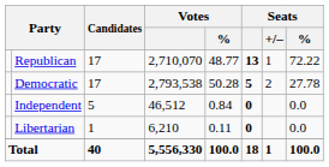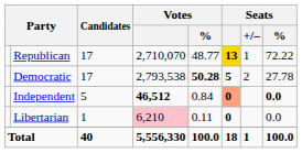Republican | Seats: no background -> gold background
Democratic | Votes / %: normal -> bold
Independent | Votes: normal -> bold
Independent | Seats: no background -> lightsalmon background
Independent | Seats / %: normal -> bold
Libertarian | Votes: no background -> pink background
